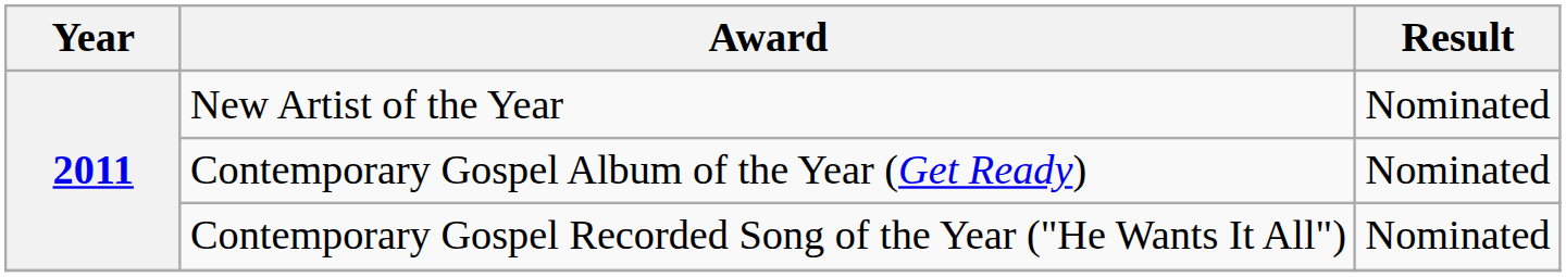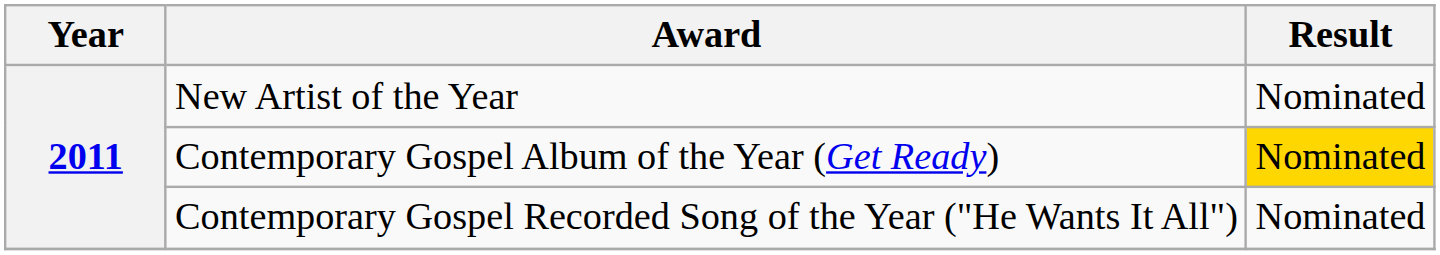Contemporary Gospel Album of the Year (Get Ready) | Result: no background -> gold background
